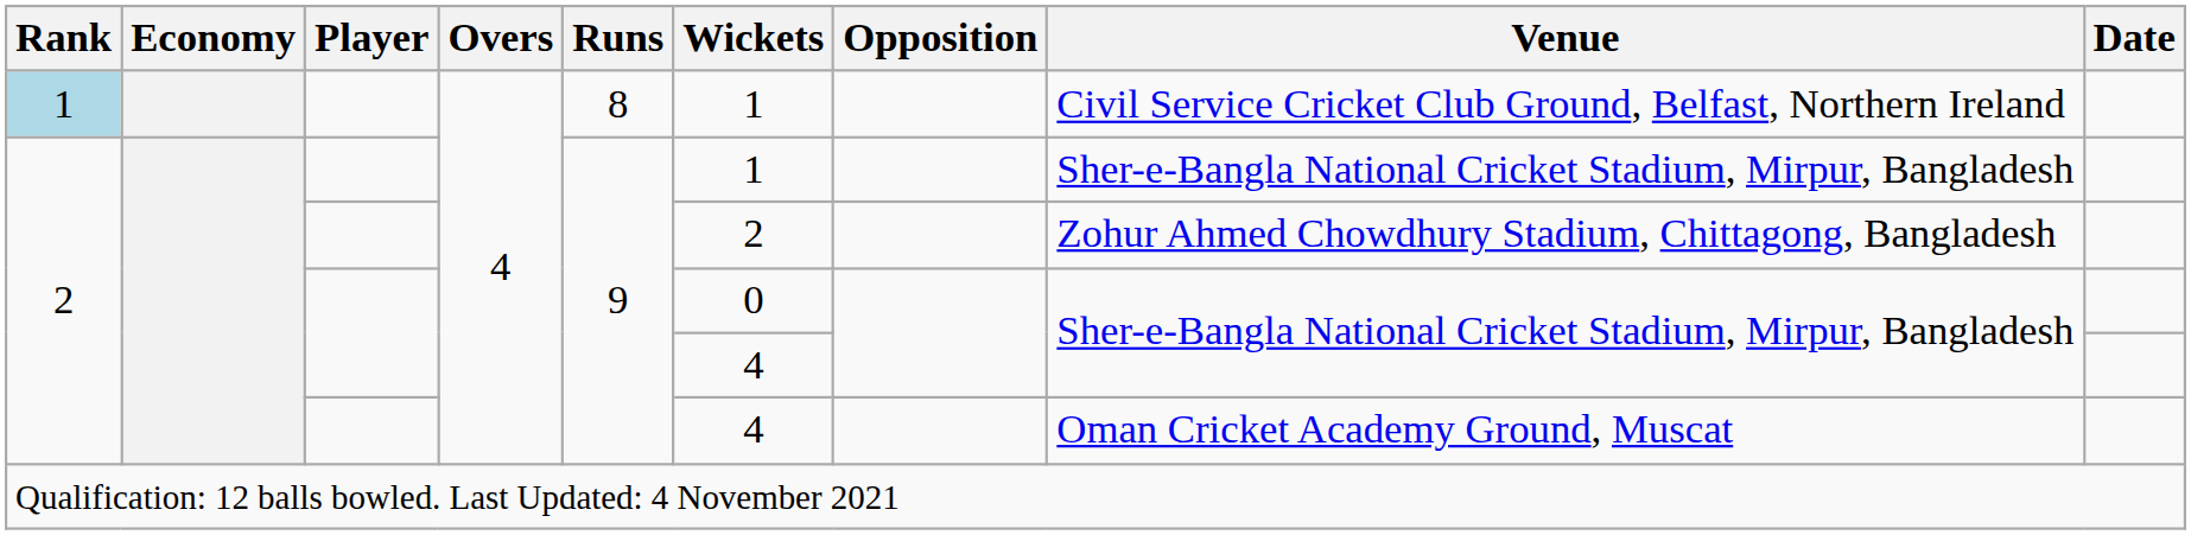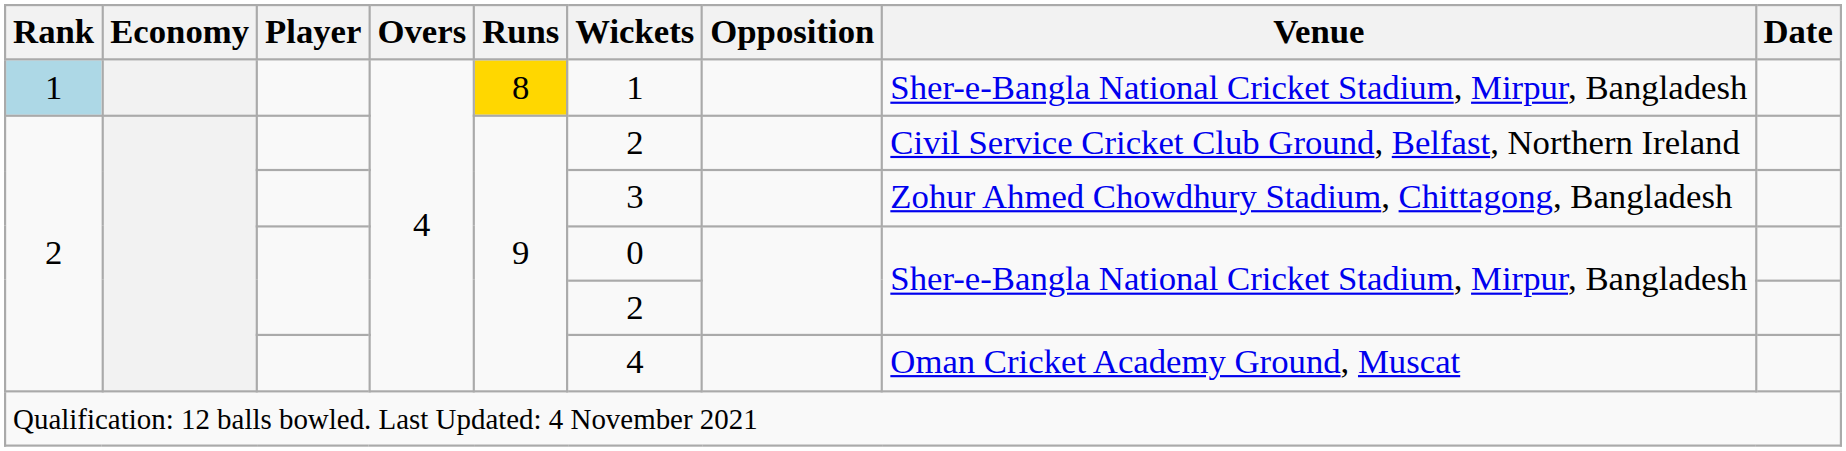row 2 | Runs: no background -> gold background
row 2 | Venue: Civil Service Cricket Club Ground, Belfast, Northern Ireland -> Sher-e-Bangla National Cricket Stadium, Mirpur, Bangladesh
row 3 | Wickets: 1 -> 2
row 3 | Venue: Sher-e-Bangla National Cricket Stadium, Mirpur, Bangladesh -> Civil Service Cricket Club Ground, Belfast, Northern Ireland
row 4 | Wickets: 2 -> 3
row 6 | Wickets: 4 -> 2
